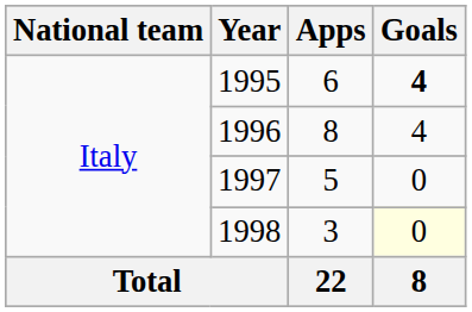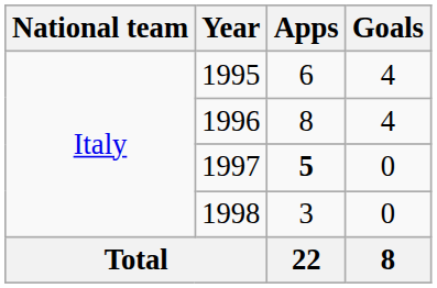1995 | Goals: bold -> normal
1997 | Apps: normal -> bold
1998 | Goals: lightyellow background -> no background
